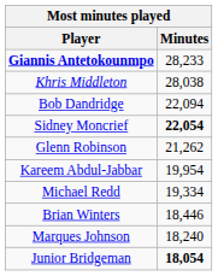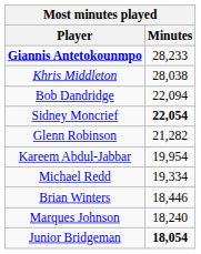Glenn Robinson | Minutes: 21,262 -> 21,282
